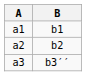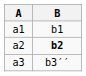a2 | B: normal -> bold
